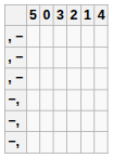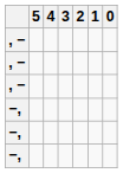columns swapped: 4 <-> 0
